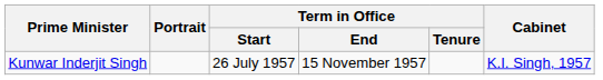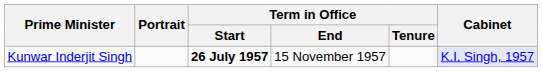Kunwar Inderjit Singh | Term in Office / Start: normal -> bold
Kunwar Inderjit Singh | Cabinet: no background -> lavender background
